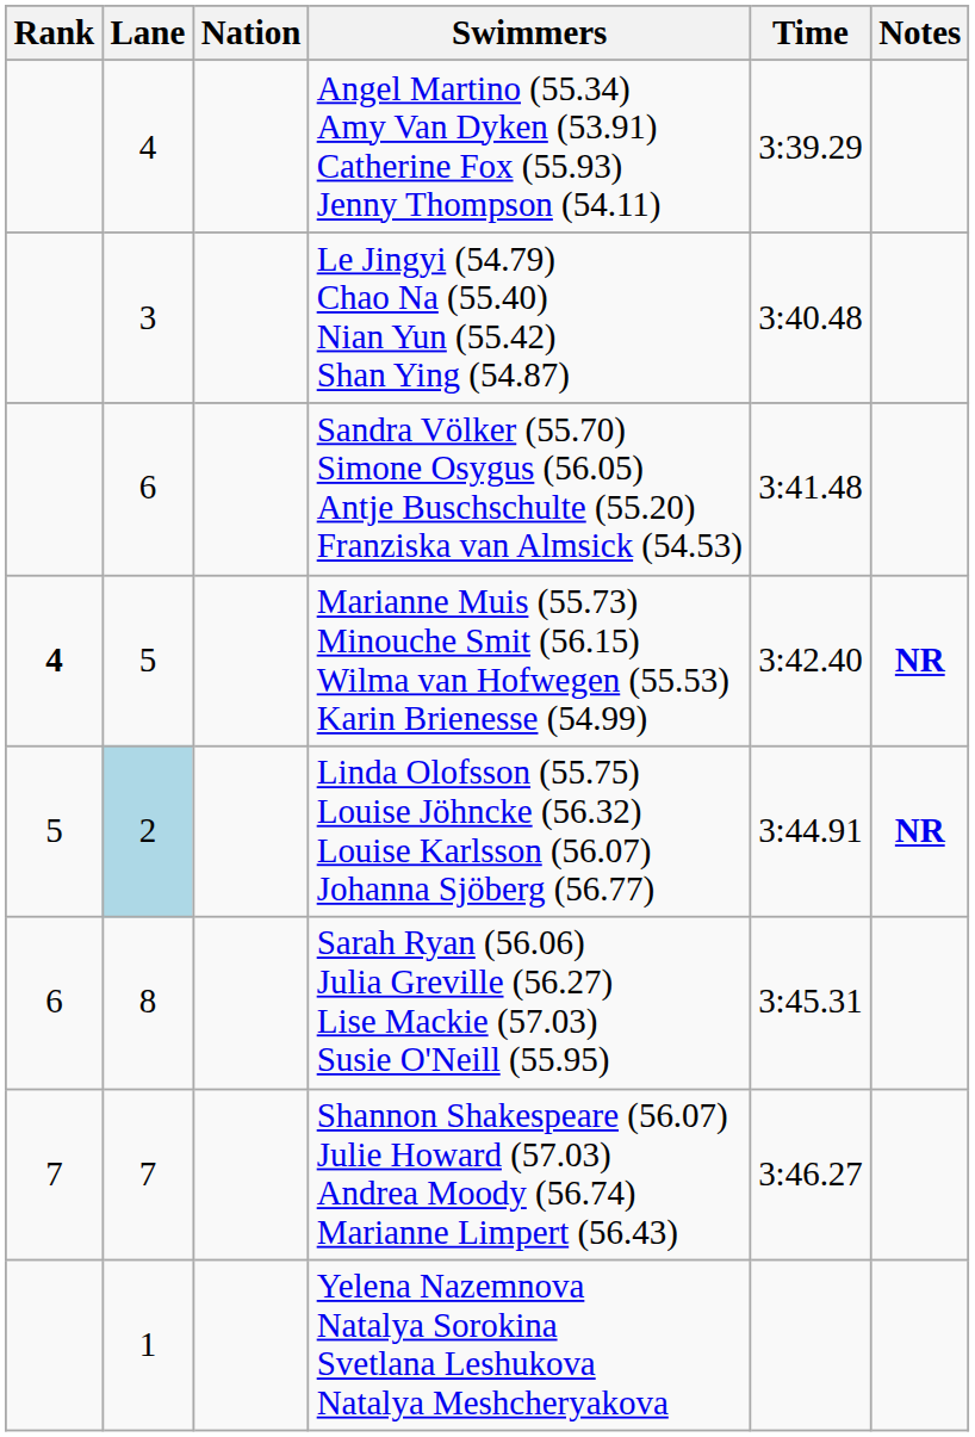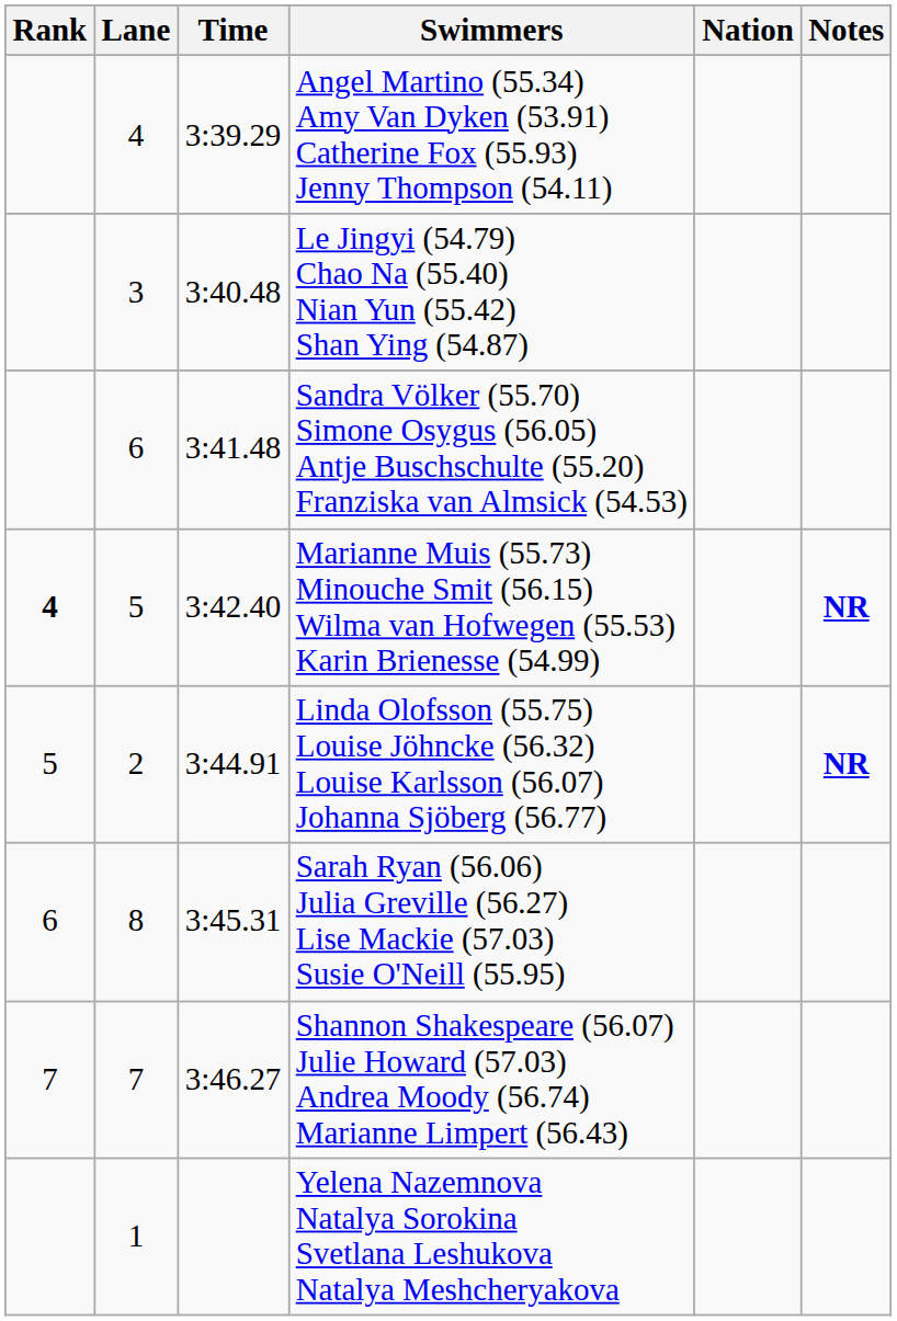columns swapped: Nation <-> Time
row 6 | Lane: lightblue background -> no background
